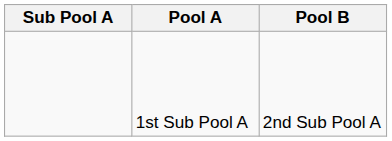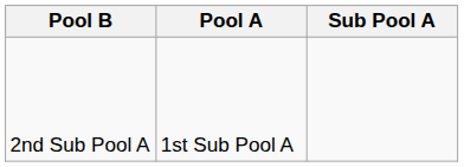columns swapped: Sub Pool A <-> Pool B
